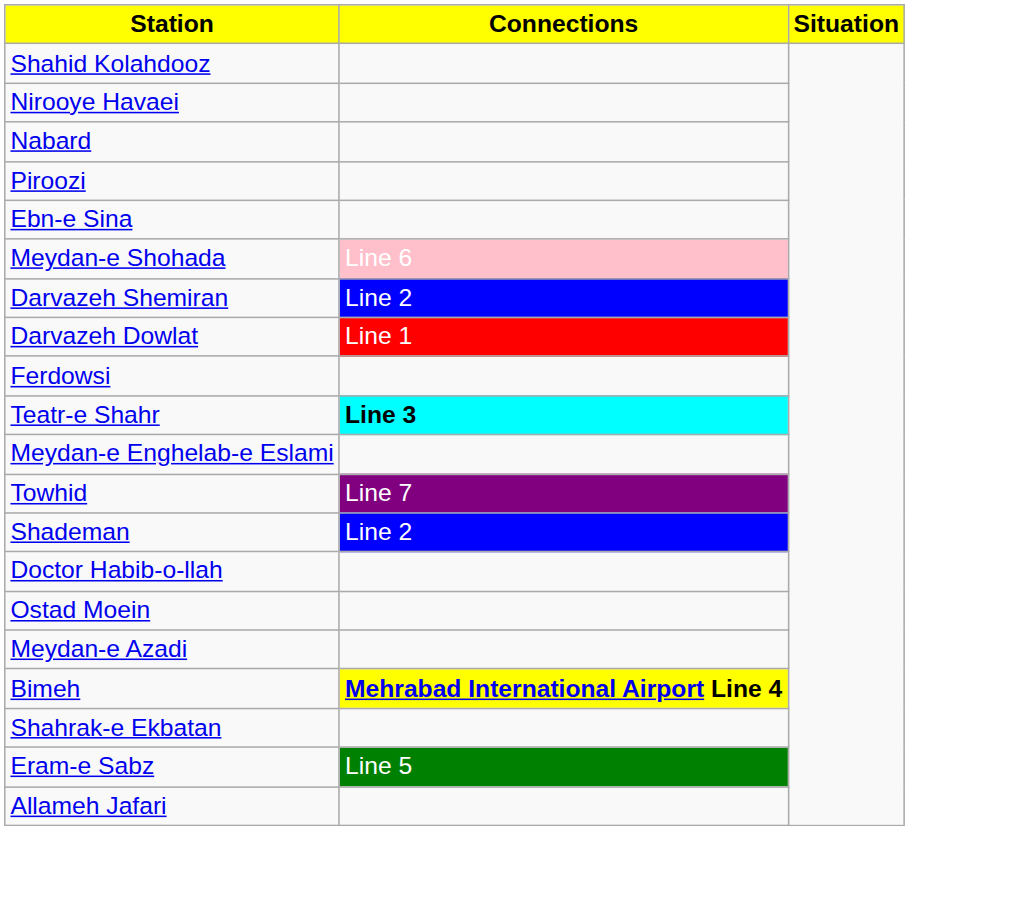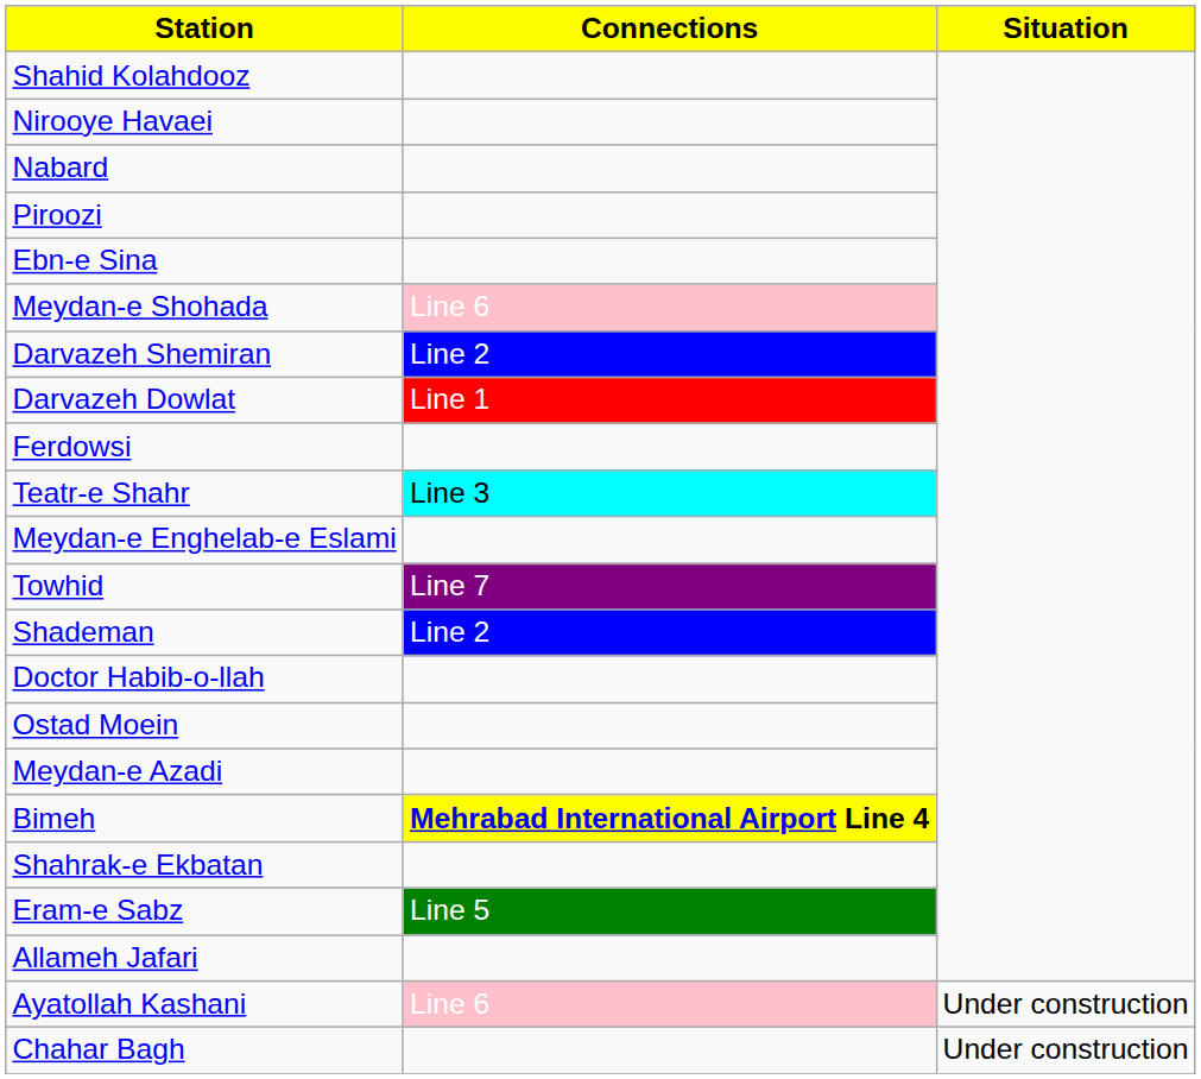Teatr-e Shahr | Connections: bold -> normal
+ row: Ayatollah Kashani | Line 6 | Under construction
+ row: Chahar Bagh | Under construction
